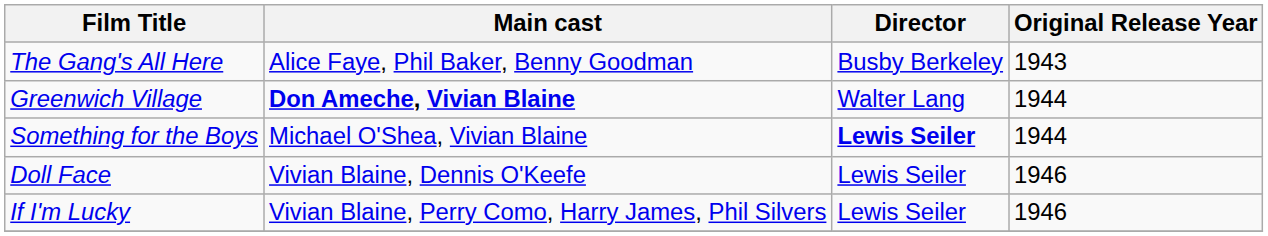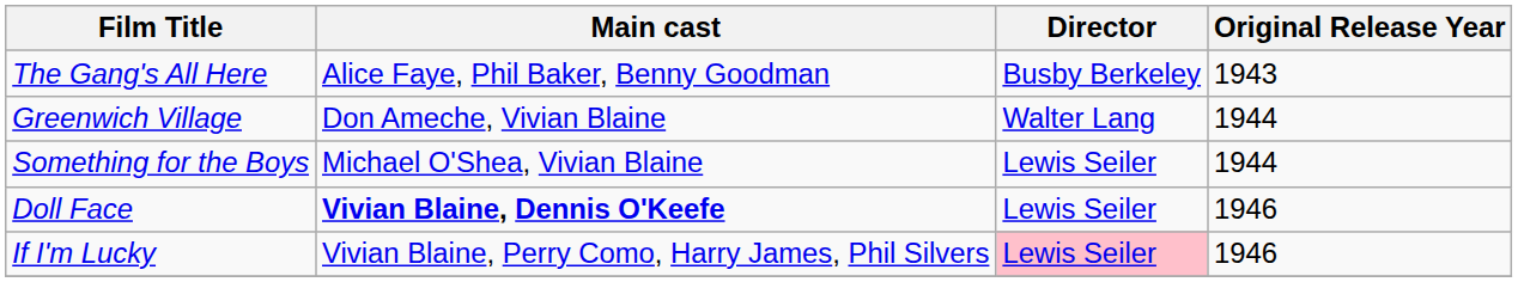Greenwich Village | Main cast: bold -> normal
Something for the Boys | Director: bold -> normal
Doll Face | Main cast: normal -> bold
If I'm Lucky | Director: no background -> pink background
